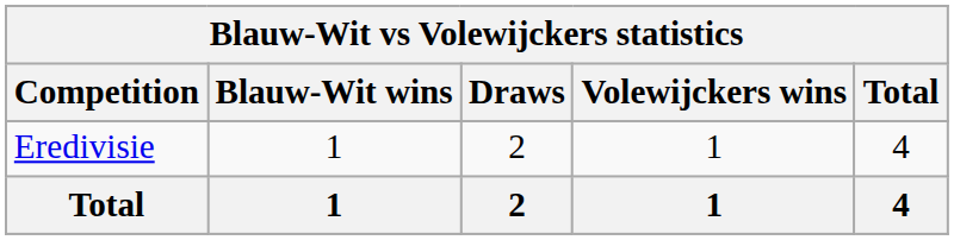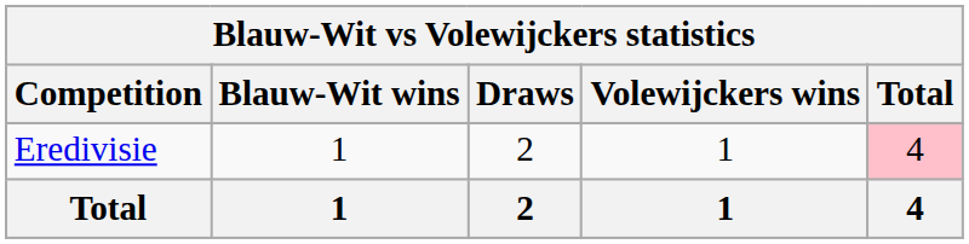Eredivisie | Total: no background -> pink background
